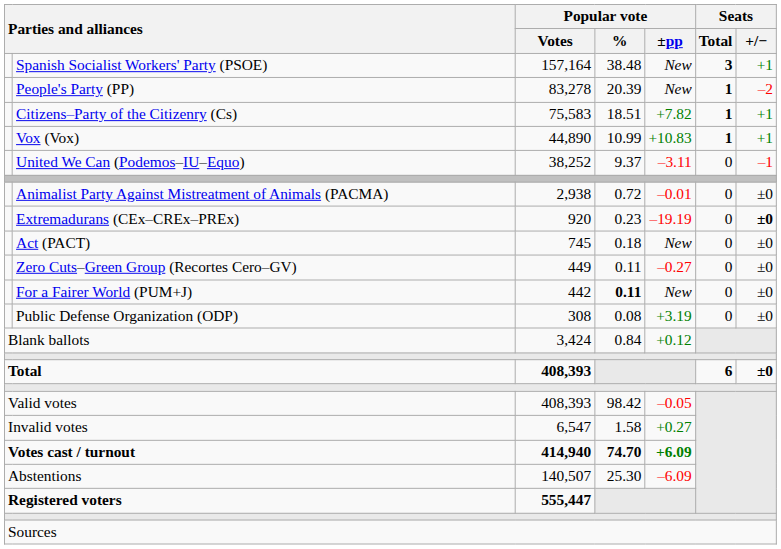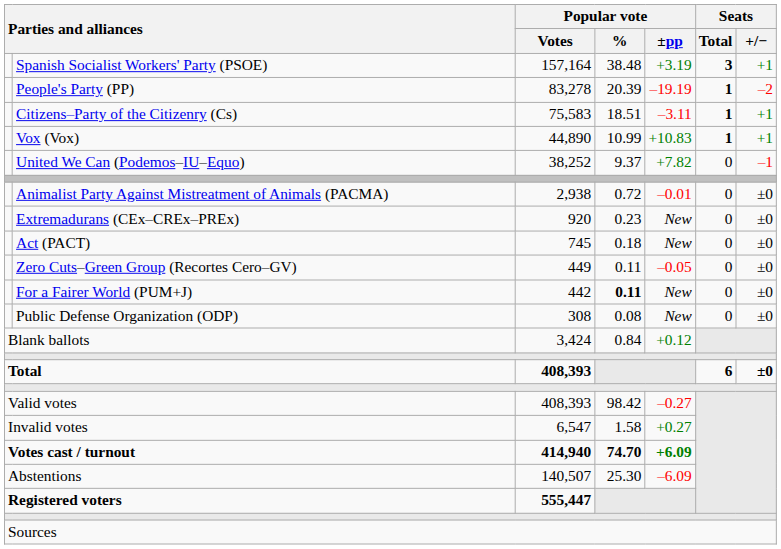Spanish Socialist Workers' Party (PSOE) | Popular vote / ±pp: New -> +3.19
People's Party (PP) | Popular vote / ±pp: New -> –19.19
Citizens–Party of the Citizenry (Cs) | Popular vote / ±pp: +7.82 -> –3.11
United We Can (Podemos–IU–Equo) | Popular vote / ±pp: –3.11 -> +7.82
Extremadurans (CEx–CREx–PREx) | Popular vote / ±pp: –19.19 -> New
Extremadurans (CEx–CREx–PREx) | Seats / +/−: bold -> normal
Zero Cuts–Green Group (Recortes Cero–GV) | Popular vote / ±pp: –0.27 -> –0.05
Public Defense Organization (ODP) | Popular vote / ±pp: +3.19 -> New
Valid votes | Popular vote / ±pp: –0.05 -> –0.27
